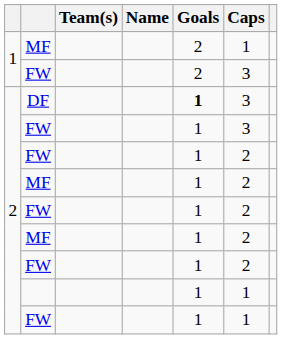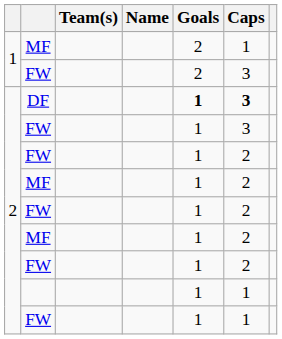DF | Caps: normal -> bold
